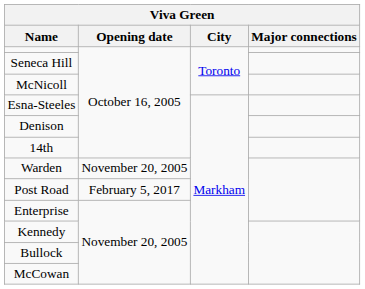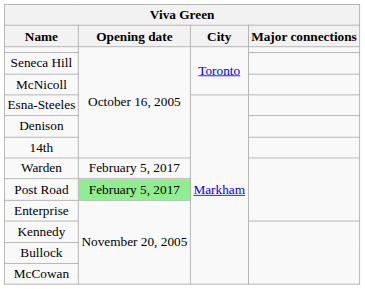Warden | Opening date: November 20, 2005 -> February 5, 2017
Post Road | Opening date: no background -> lightgreen background
